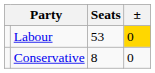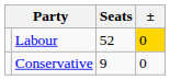Labour | Seats: 53 -> 52
Conservative | Seats: 8 -> 9
